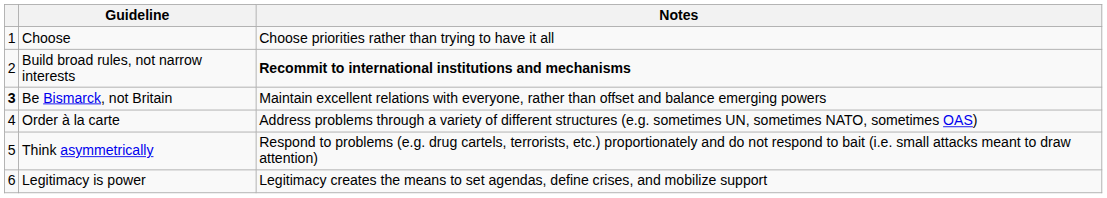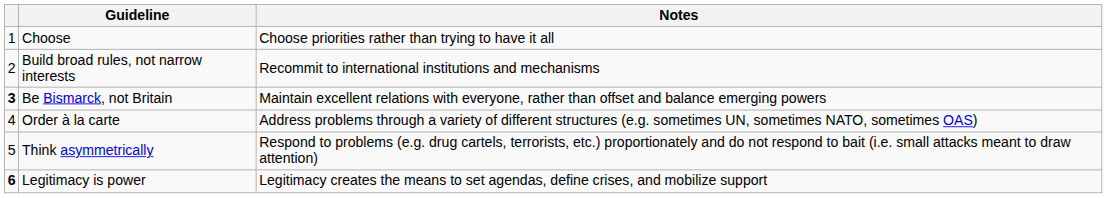Build broad rules, not narrow interests | Notes: bold -> normal
Legitimacy is power | column 1: normal -> bold
